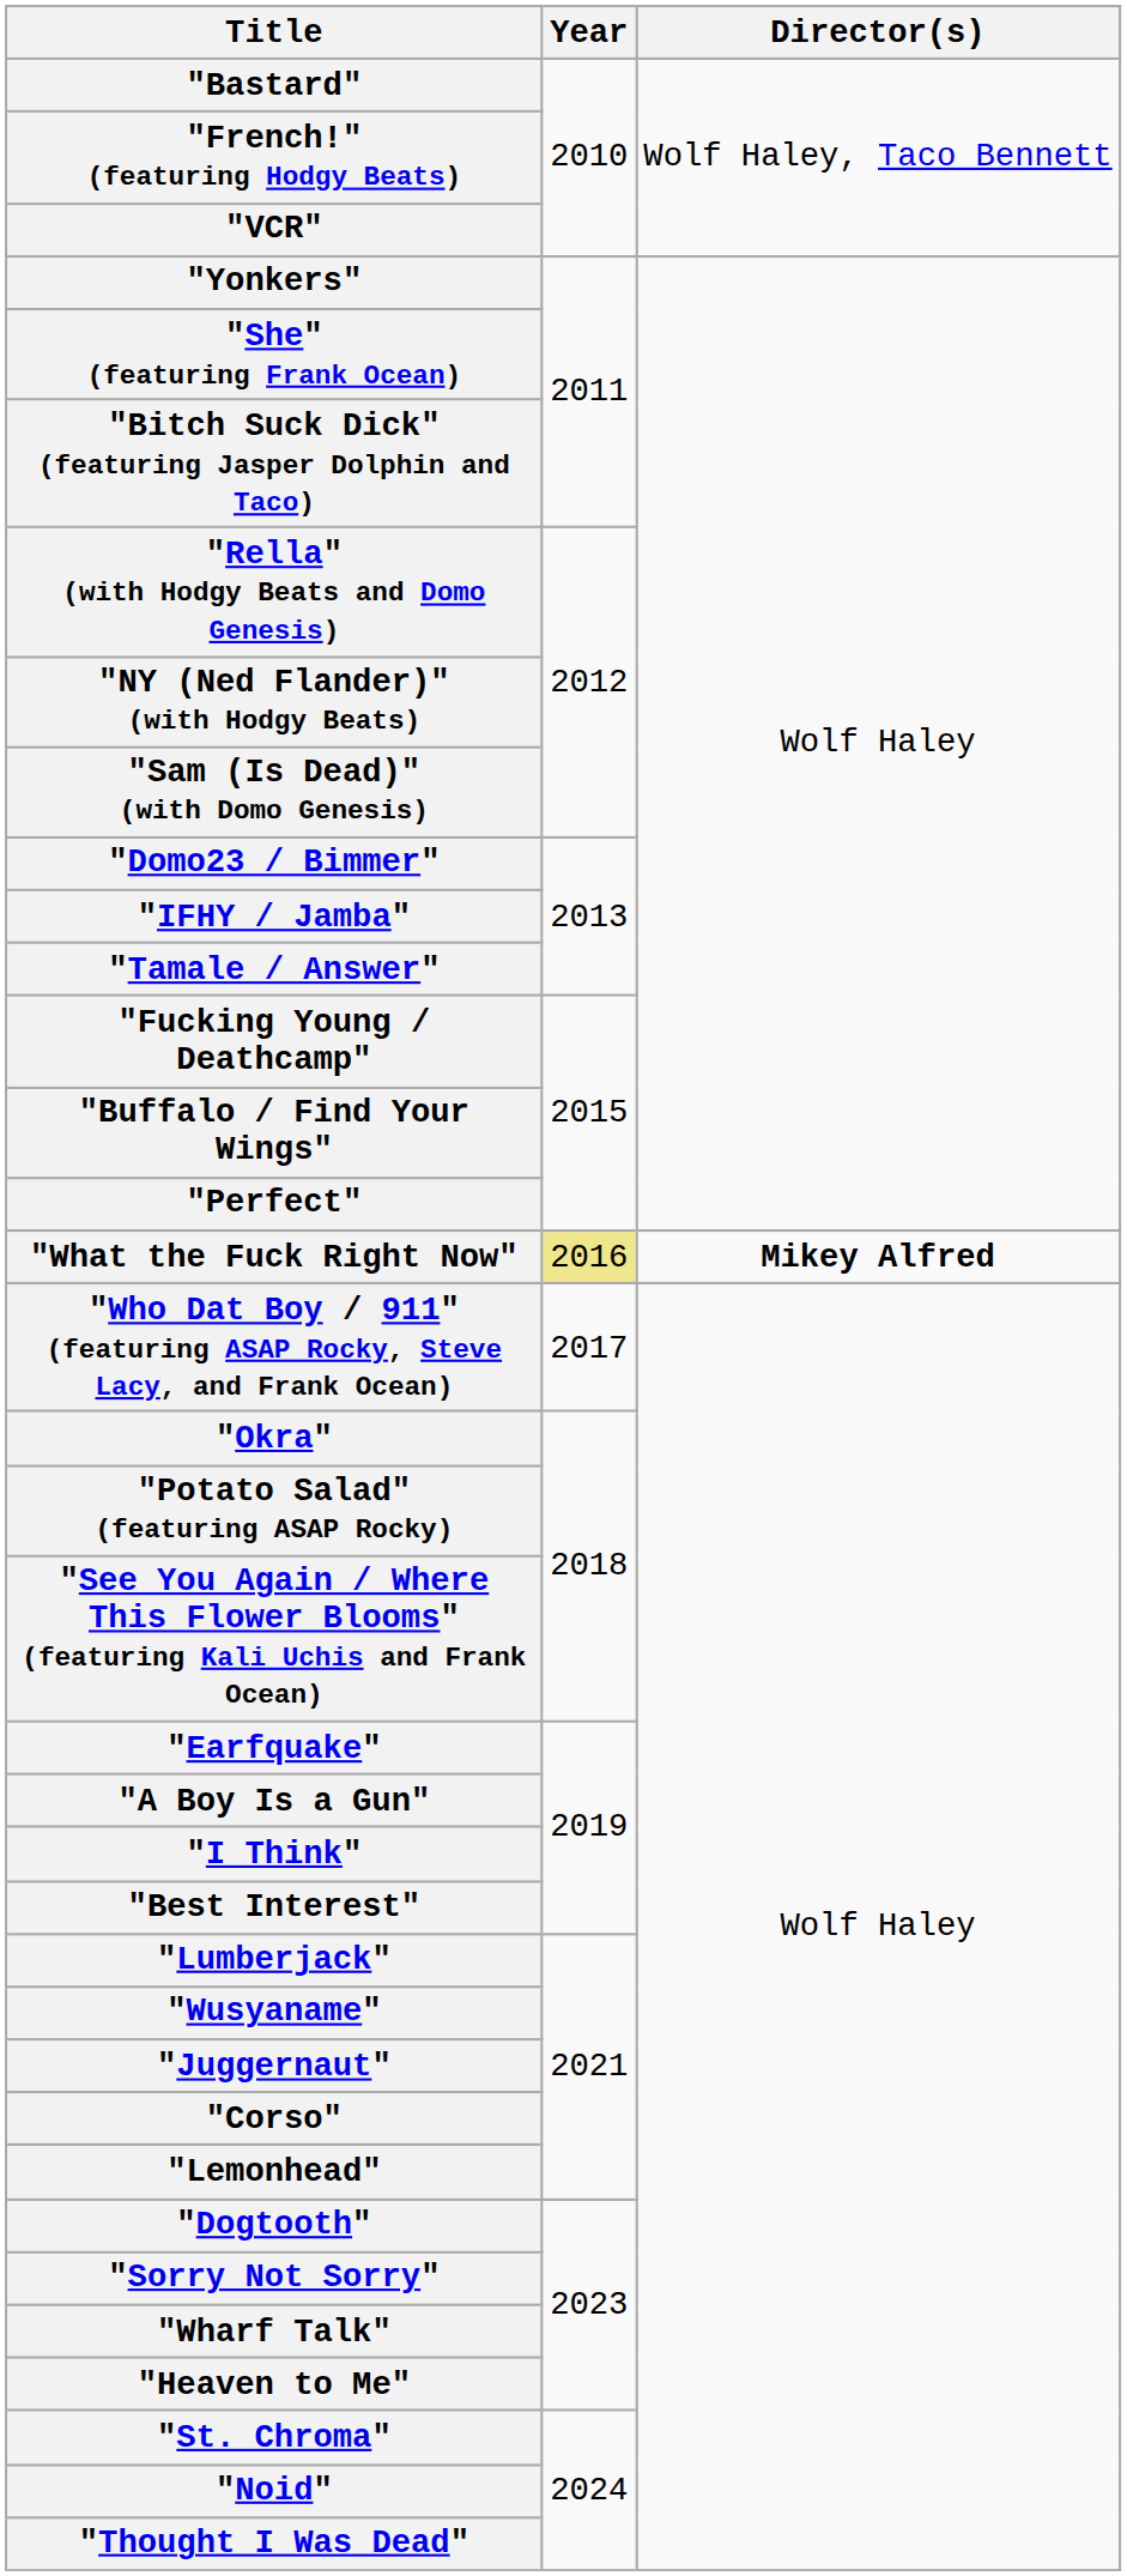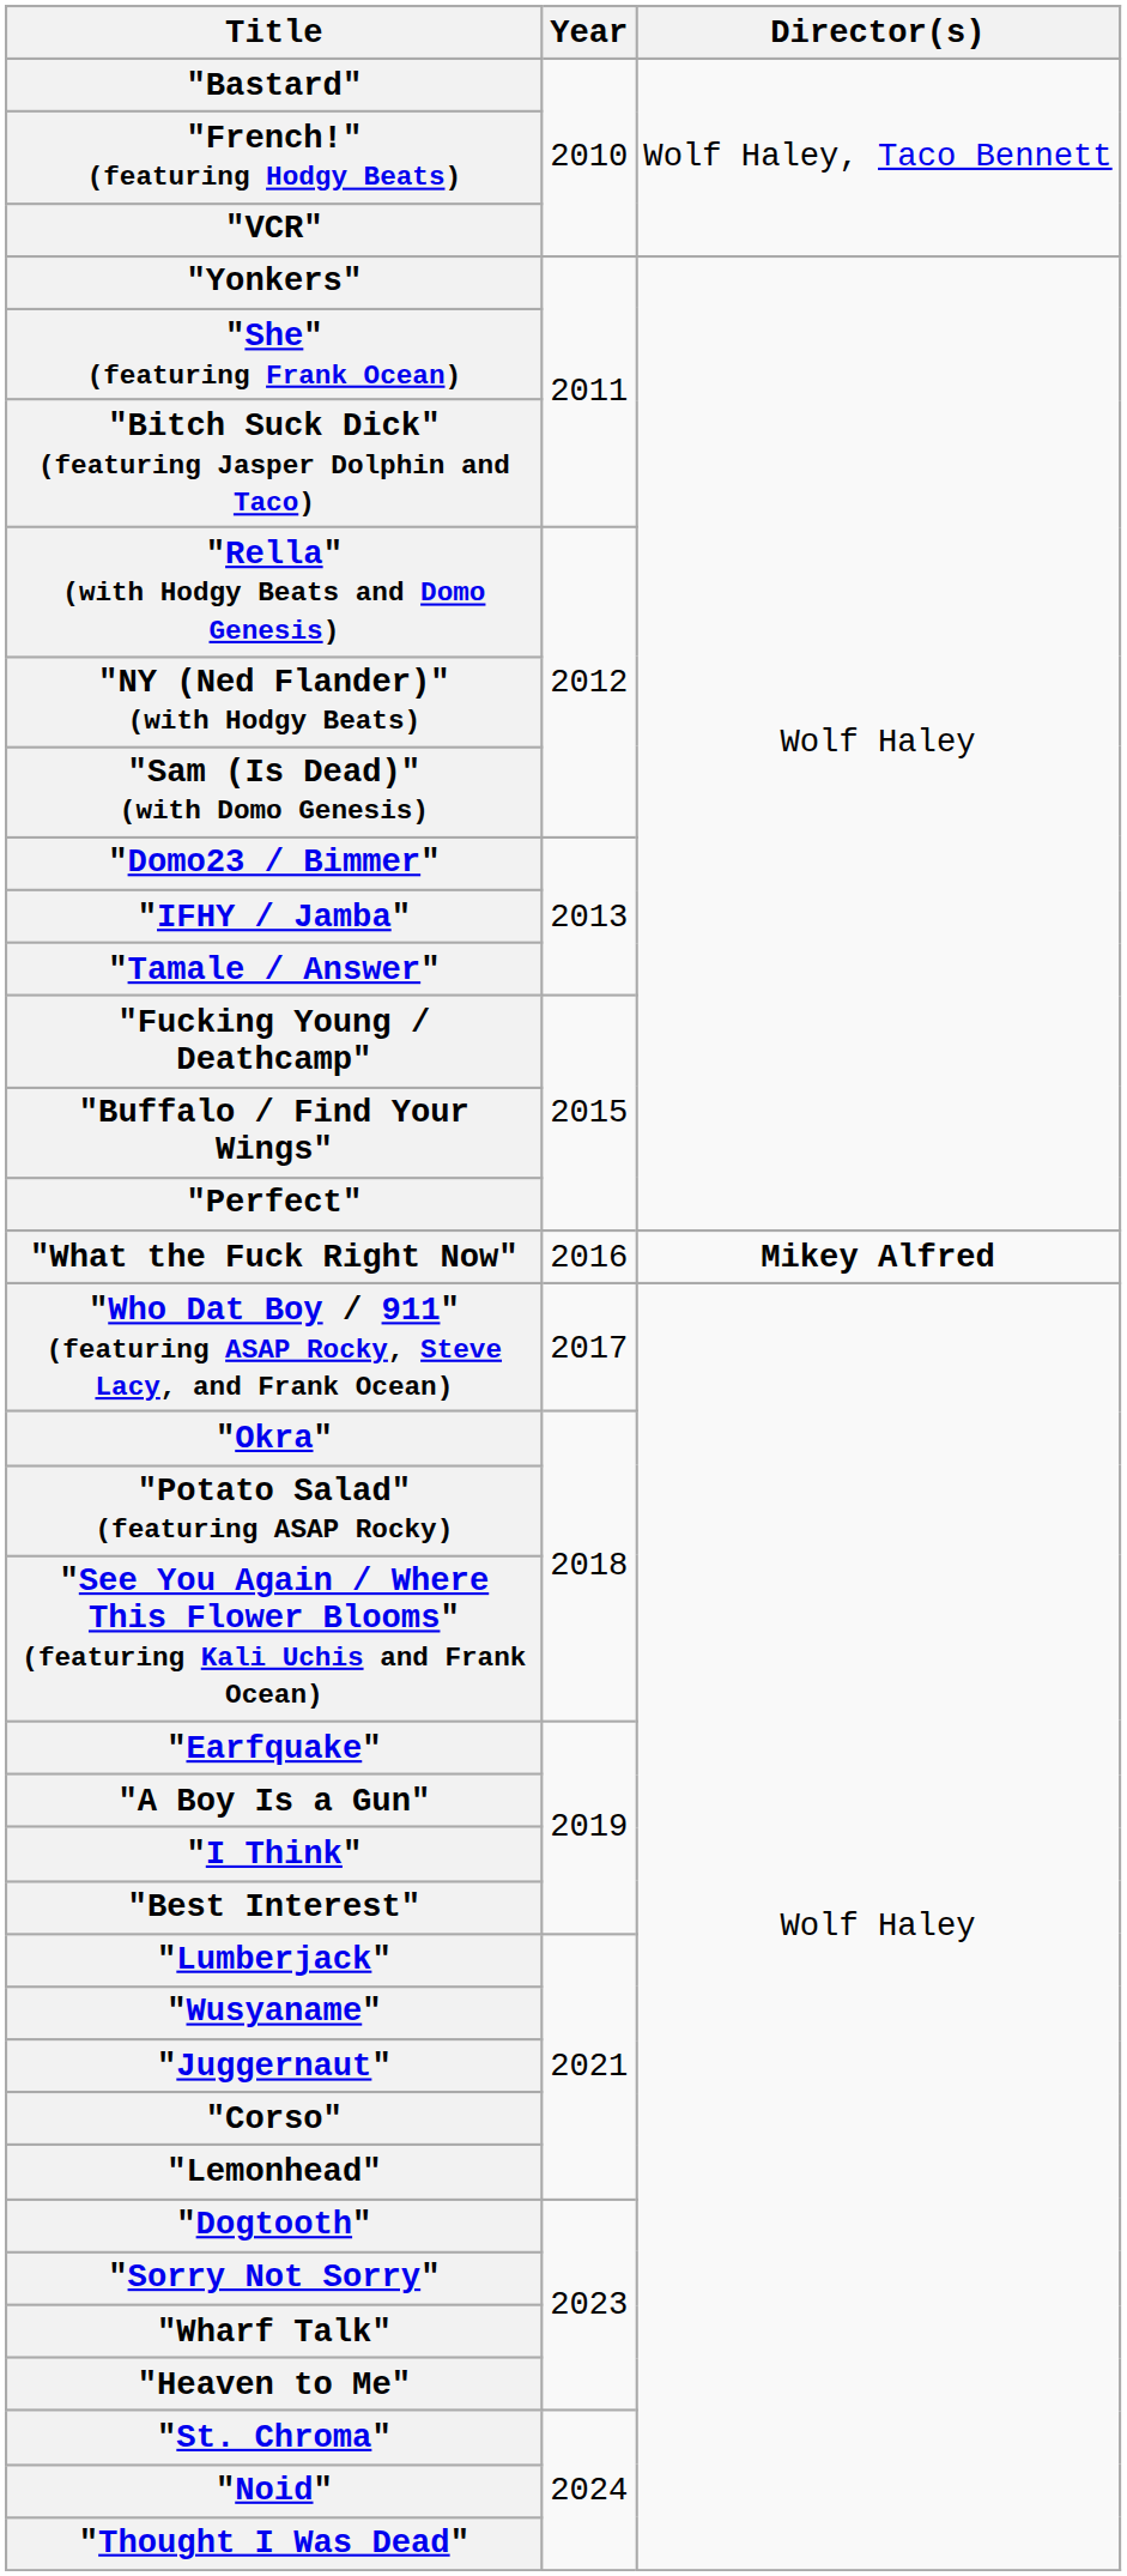"What the Fuck Right Now" | Year: khaki background -> no background
